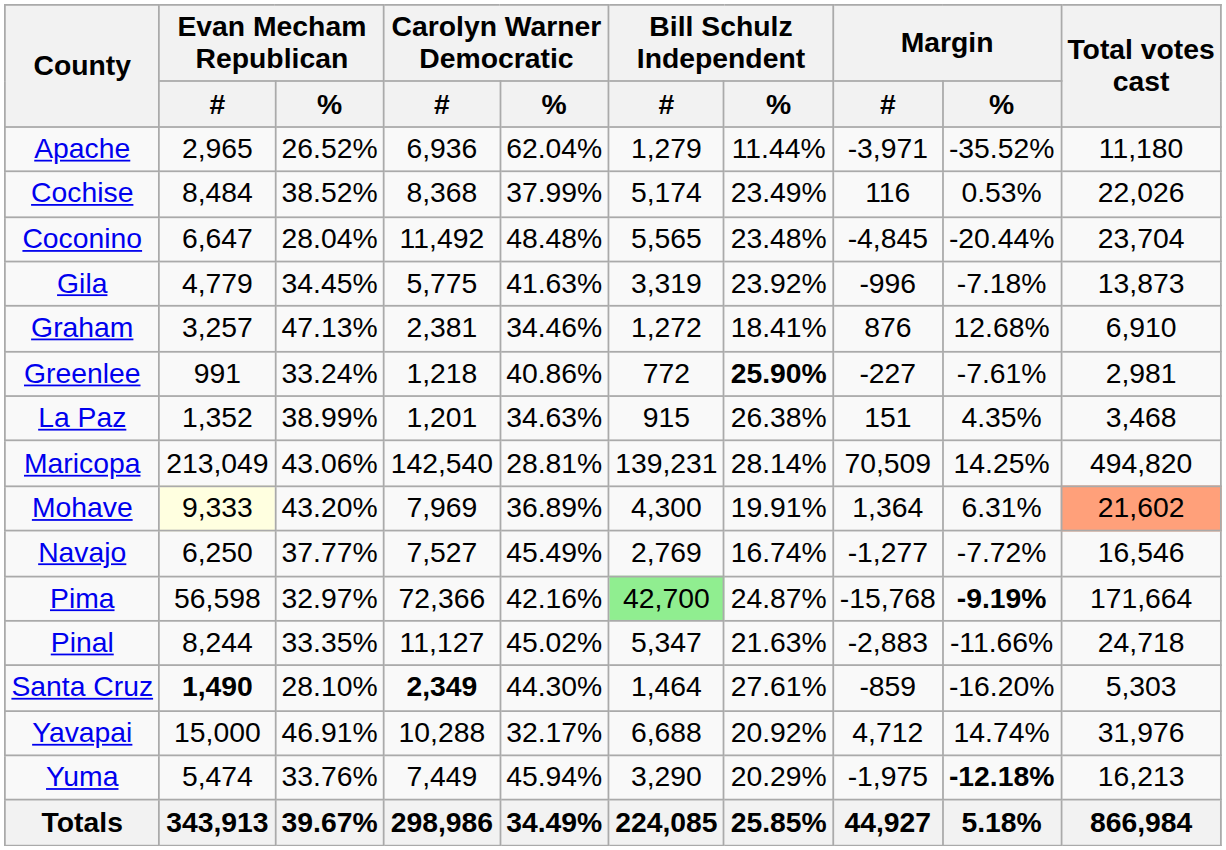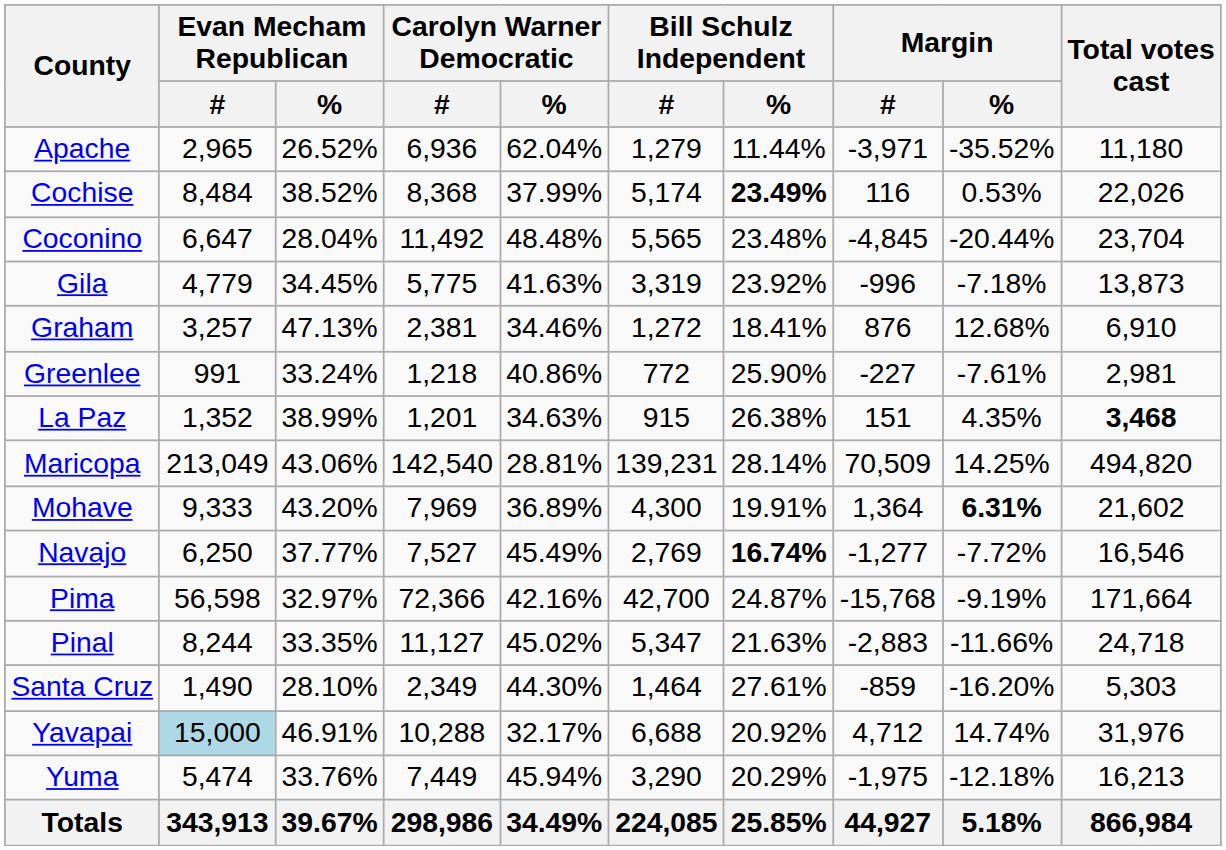Cochise | Bill Schulz Independent / %: normal -> bold
Greenlee | Bill Schulz Independent / %: bold -> normal
La Paz | Total votes cast: normal -> bold
Mohave | Evan Mecham Republican / #: lightyellow background -> no background
Mohave | Margin / %: normal -> bold
Mohave | Total votes cast: lightsalmon background -> no background
Navajo | Bill Schulz Independent / %: normal -> bold
Pima | Bill Schulz Independent / #: lightgreen background -> no background
Pima | Margin / %: bold -> normal
Santa Cruz | Evan Mecham Republican / #: bold -> normal
Santa Cruz | Carolyn Warner Democratic / #: bold -> normal
Yavapai | Evan Mecham Republican / #: no background -> lightblue background
Yuma | Margin / %: bold -> normal
